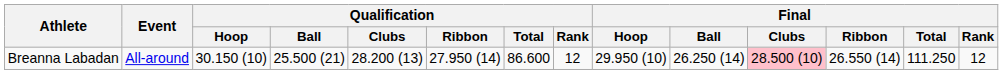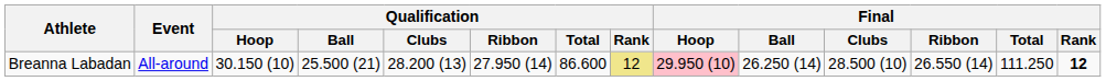row 3 | Qualification / Rank: no background -> khaki background
row 3 | Final / Hoop: no background -> pink background
row 3 | Final / Clubs: pink background -> no background
row 3 | Final / Rank: normal -> bold
